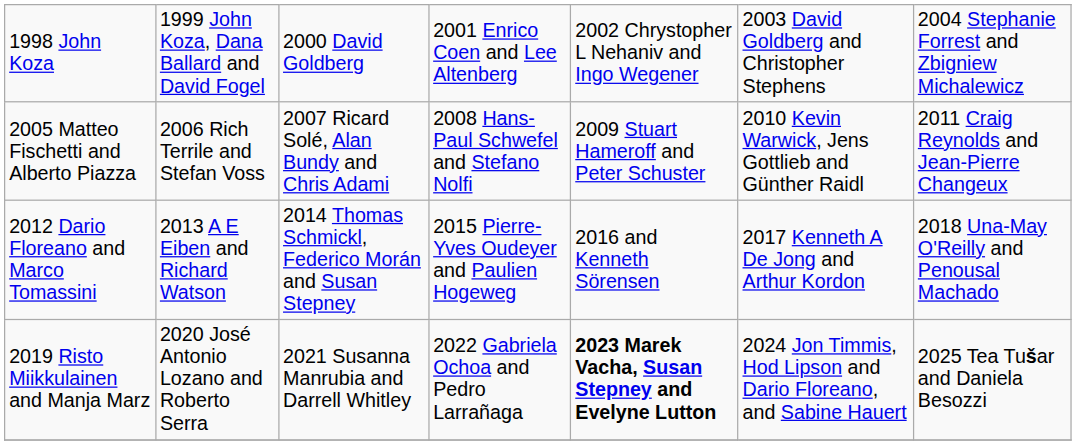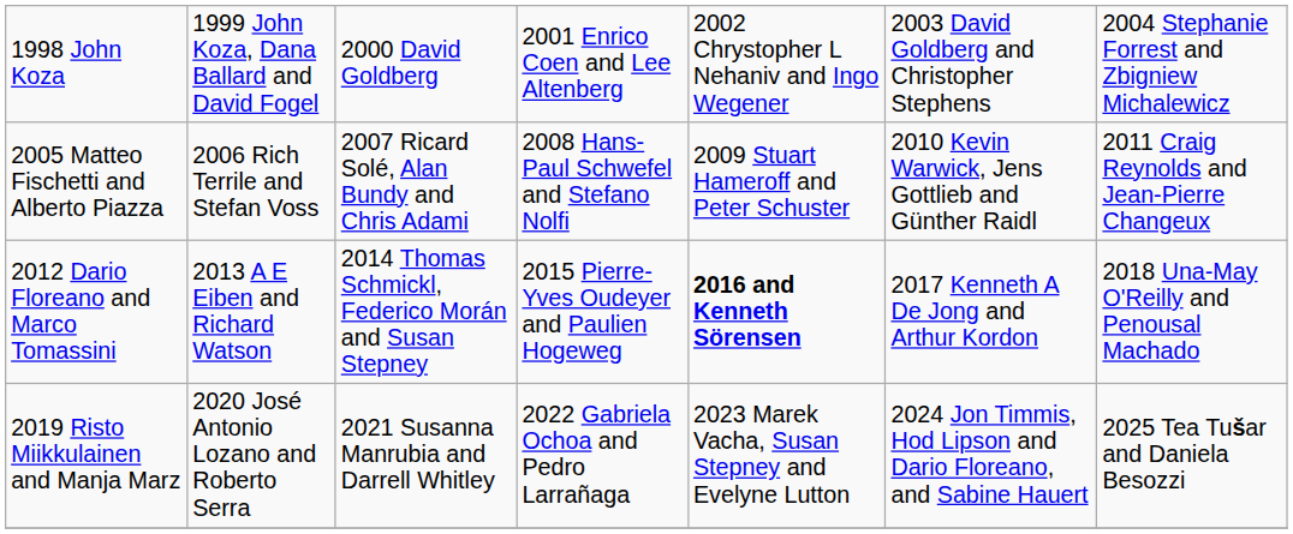2012 Dario Floreano and Marco Tomassini | column 5: normal -> bold
2019 Risto Miikkulainen and Manja Marz | column 5: bold -> normal
